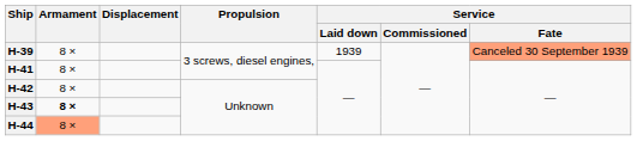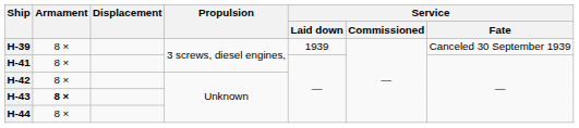H-39 | Service / Fate: lightsalmon background -> no background
H-44 | Armament: lightsalmon background -> no background
